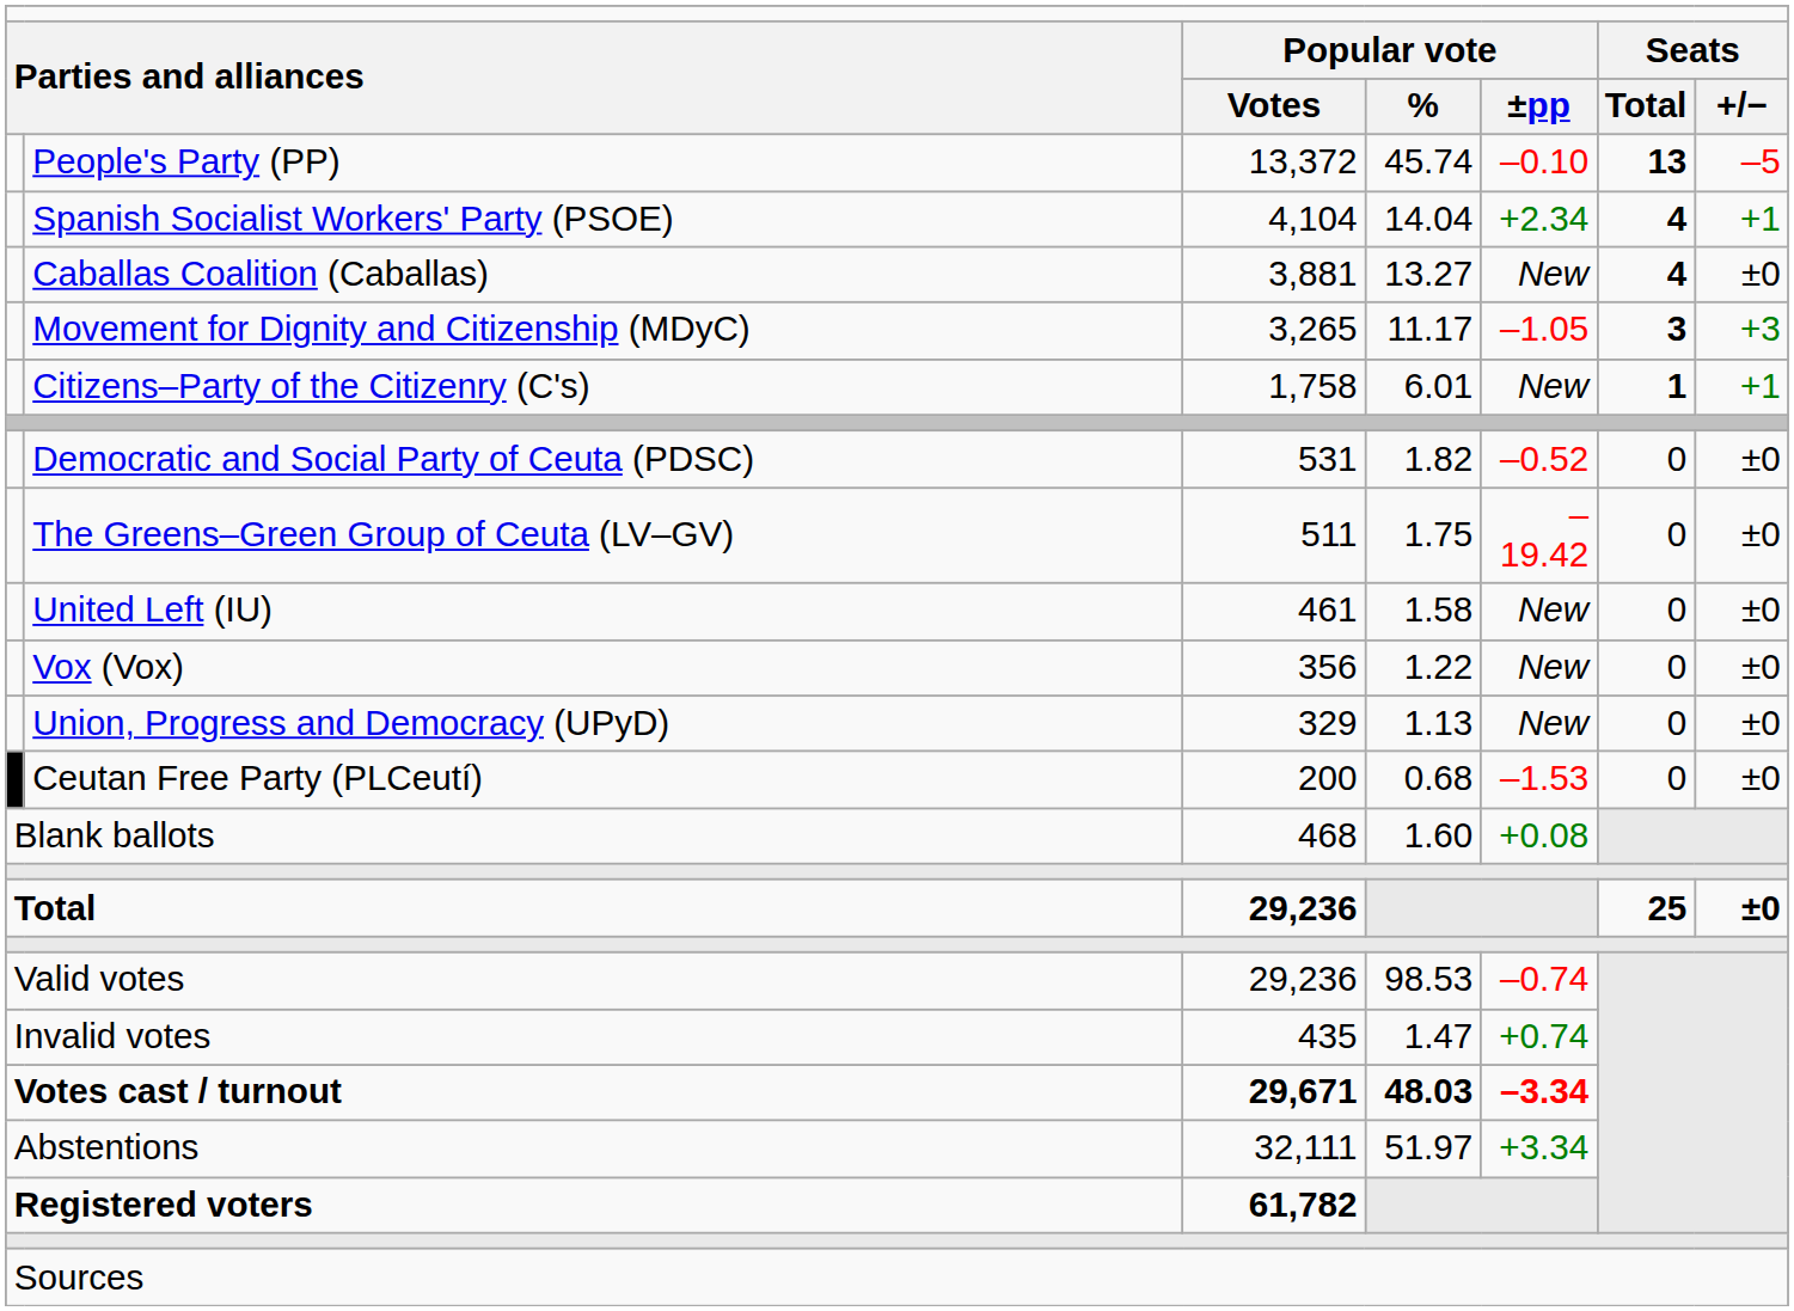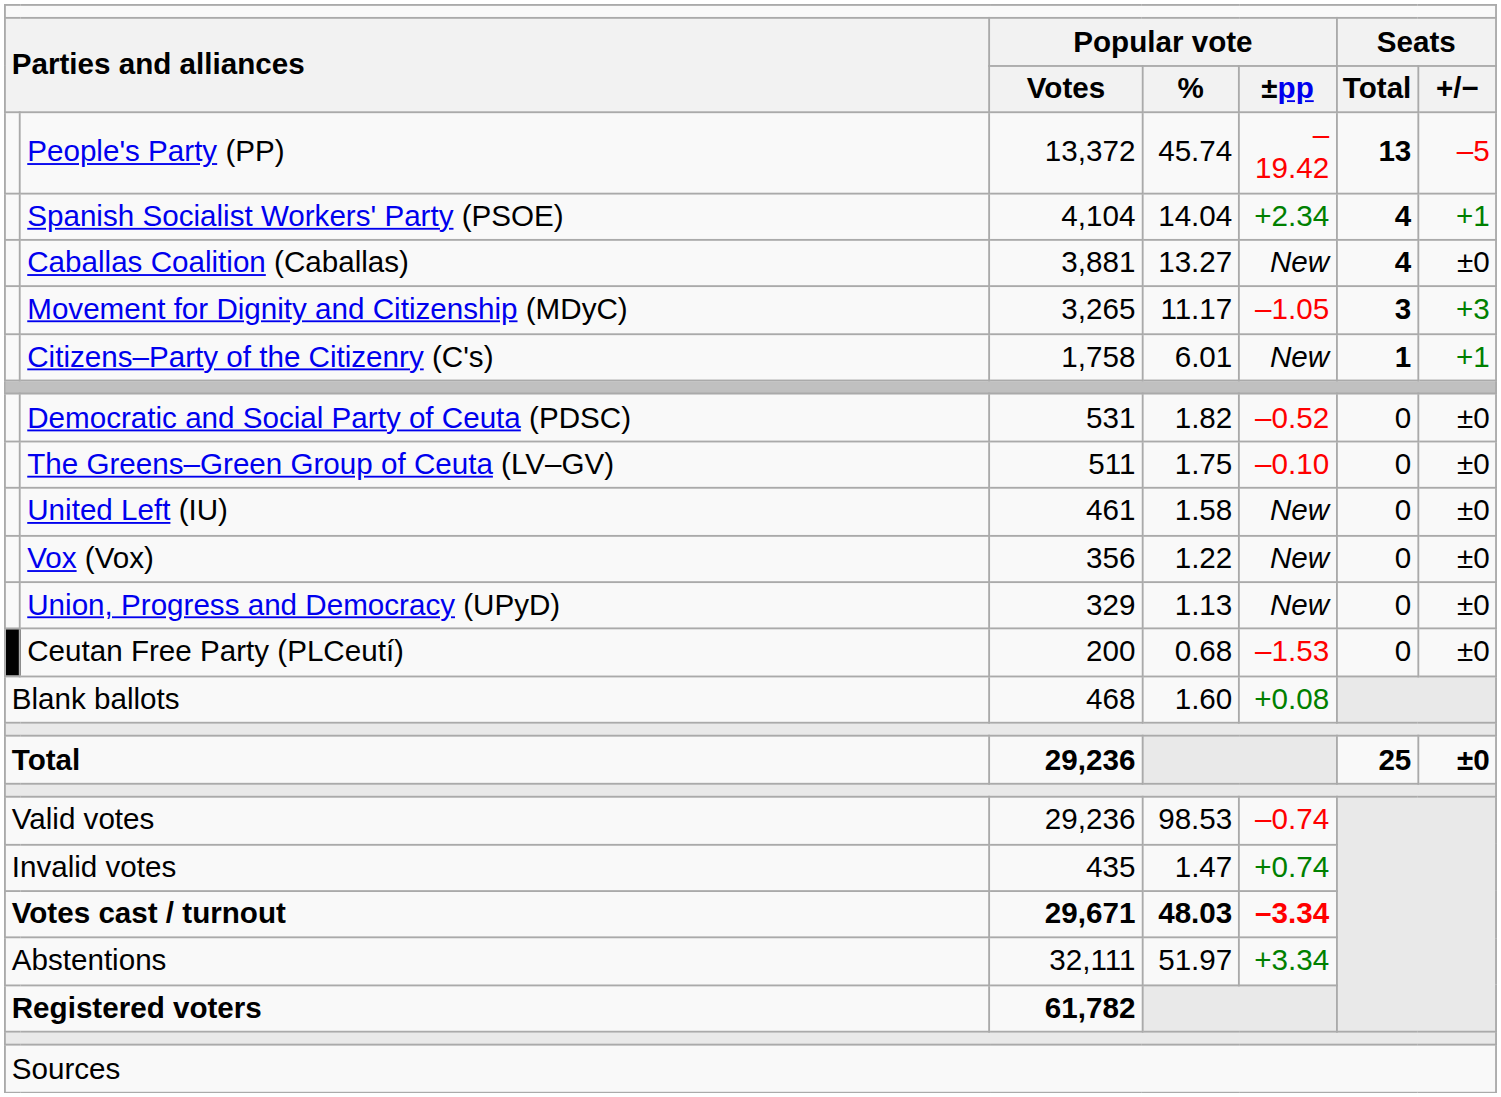People's Party (PP) | column 5: –0.10 -> –19.42
The Greens–Green Group of Ceuta (LV–GV) | column 5: –19.42 -> –0.10
